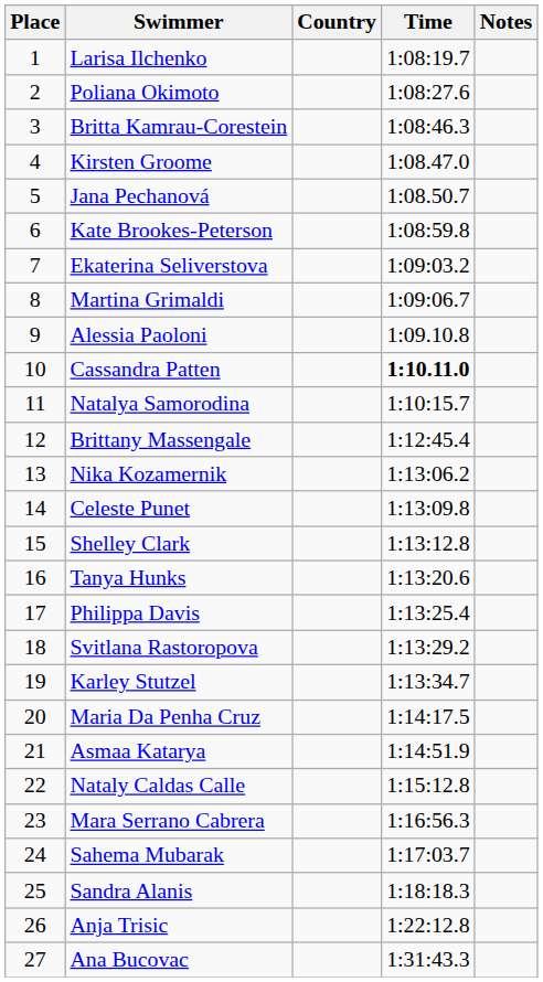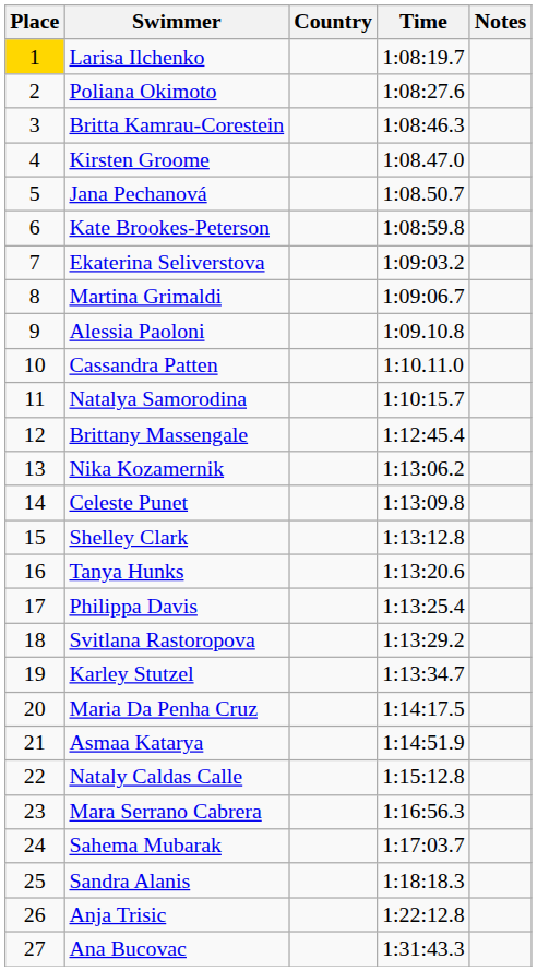Larisa Ilchenko | Place: no background -> gold background
Cassandra Patten | Time: bold -> normal
